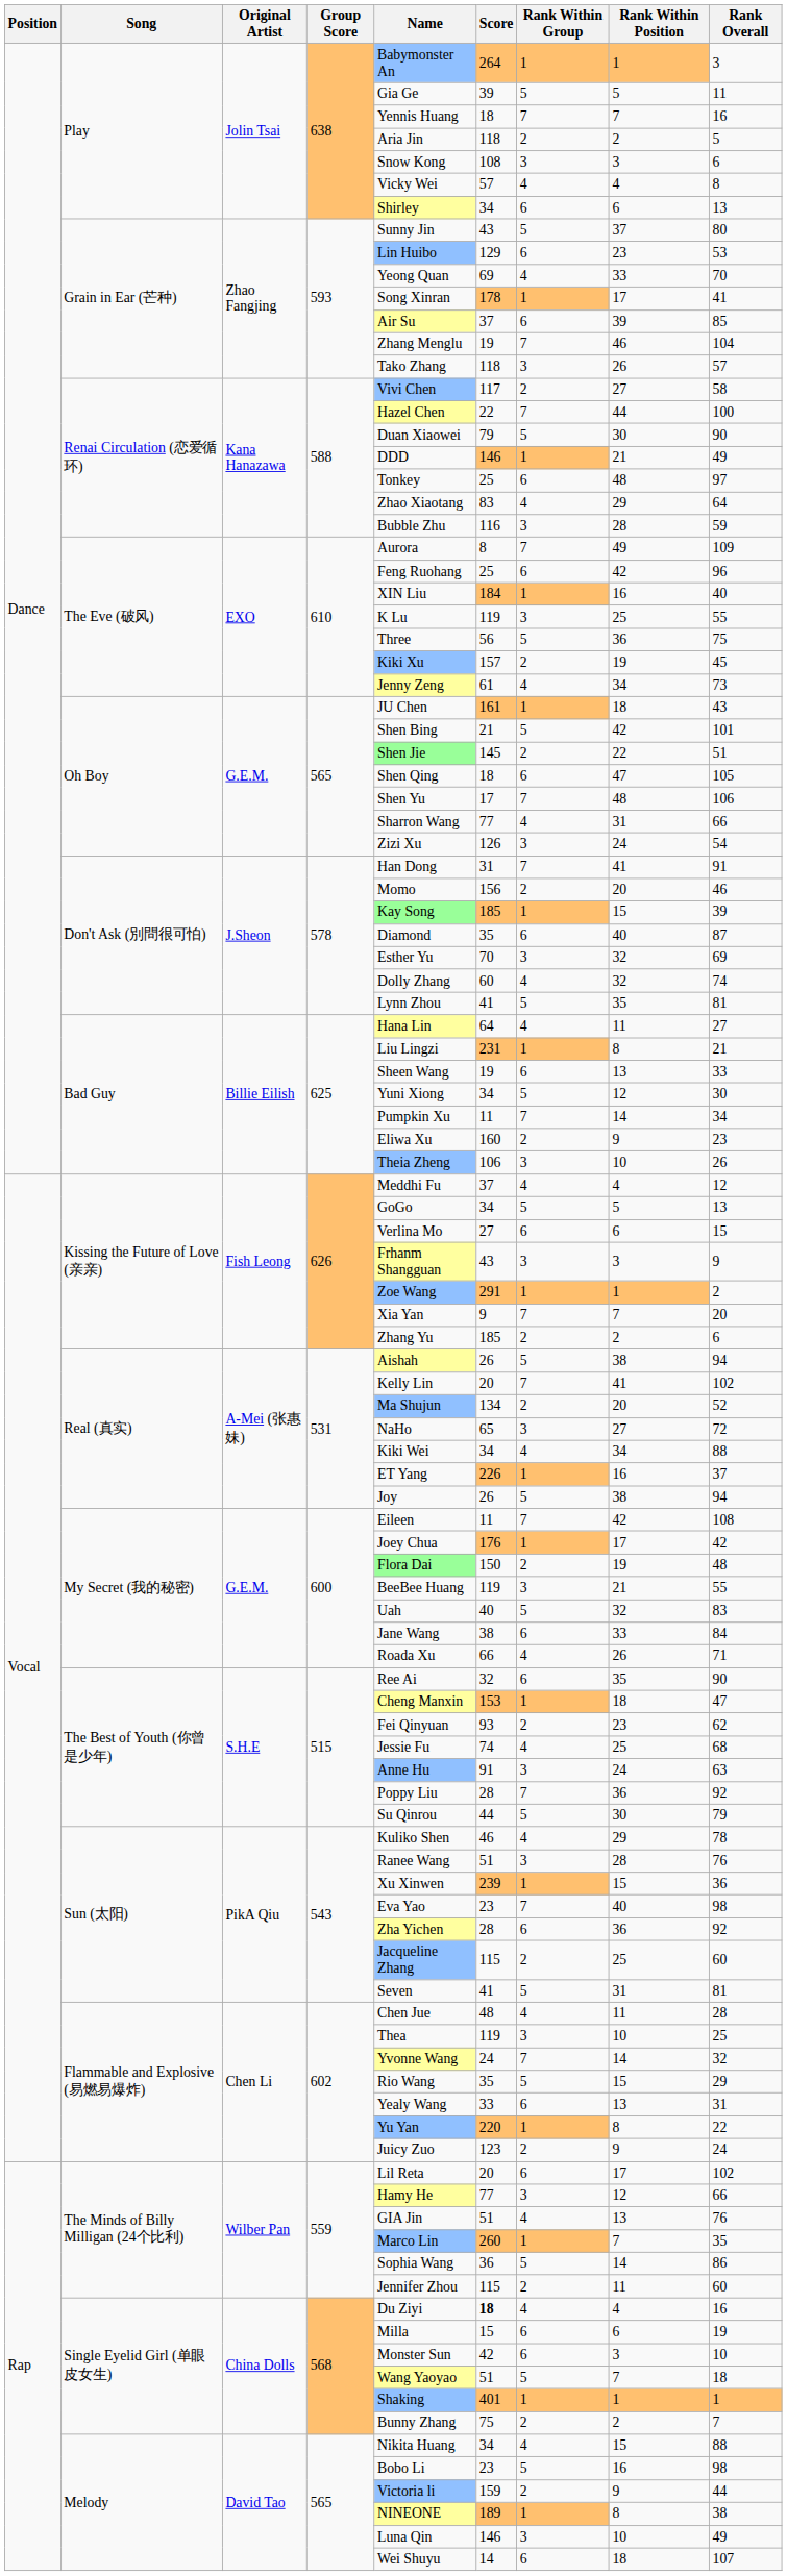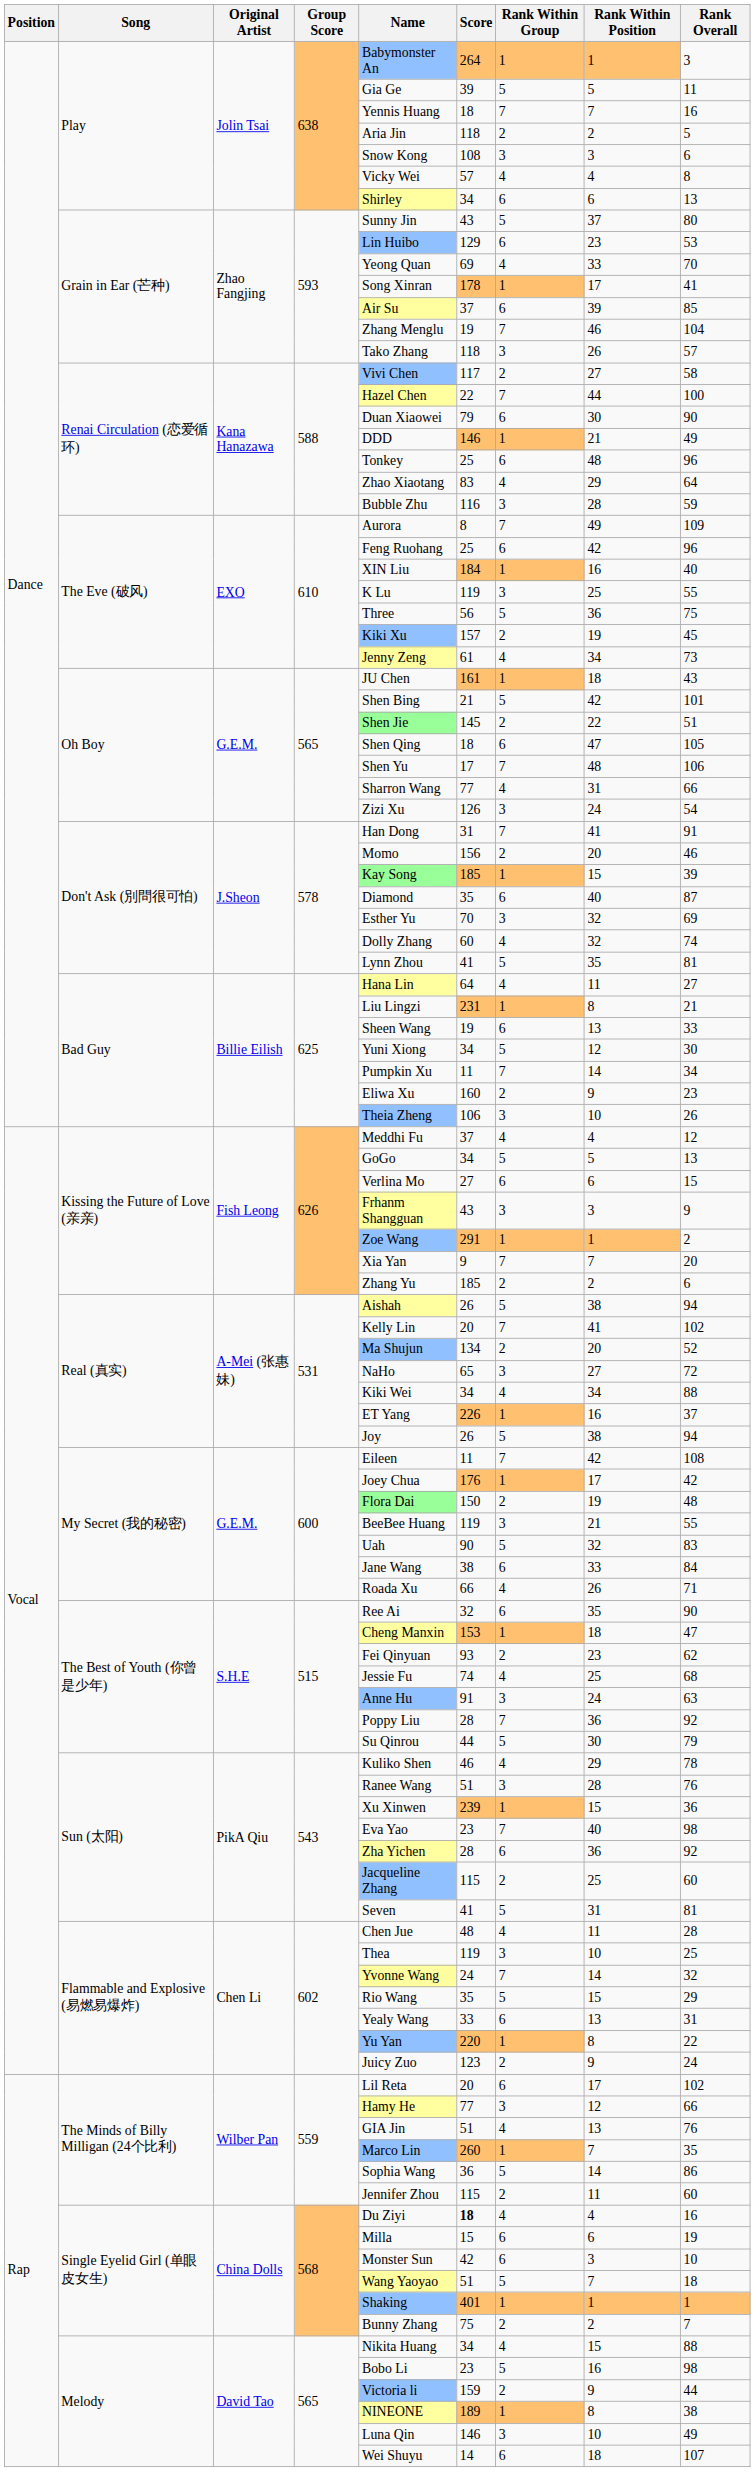row 18 | Rank Within Group: 5 -> 6
row 20 | Rank Overall: 97 -> 96
row 69 | Score: 40 -> 90
